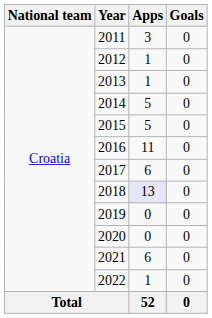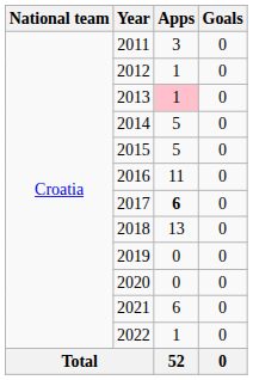2013 | Apps: no background -> pink background
2017 | Apps: normal -> bold
2018 | Apps: lavender background -> no background
